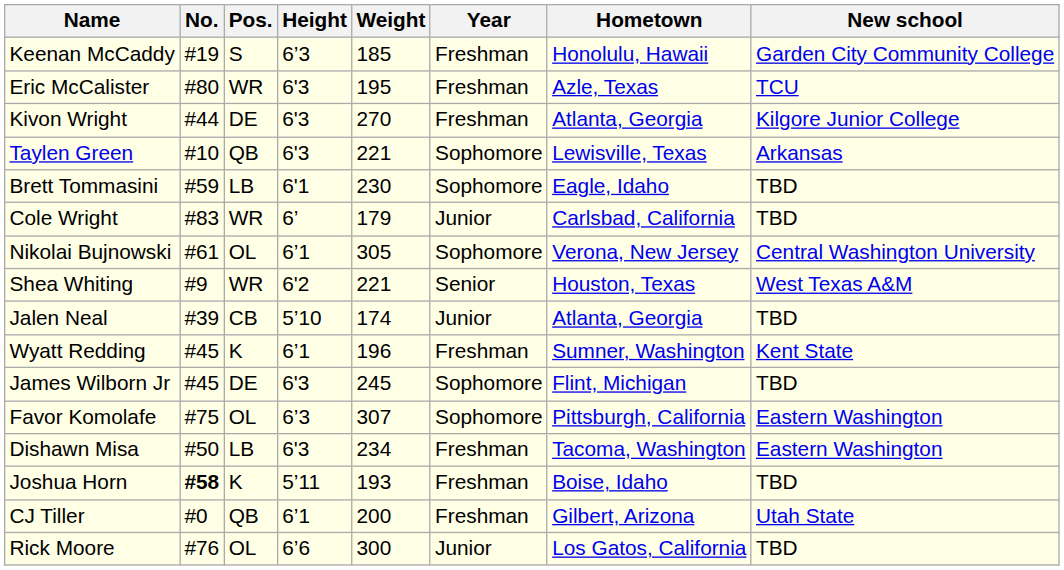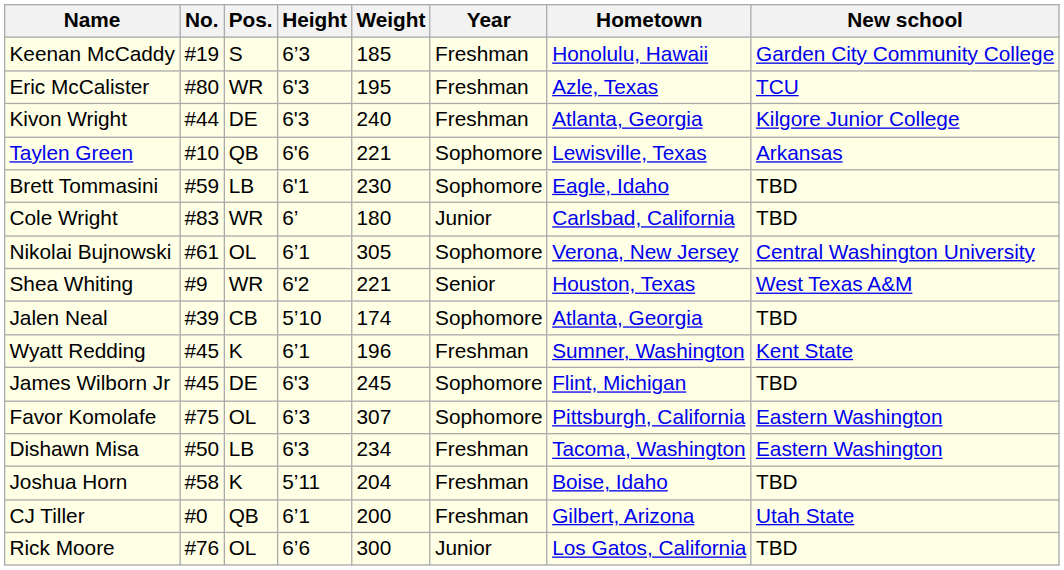Kivon Wright | Weight: 270 -> 240
Taylen Green | Height: 6'3 -> 6'6
Cole Wright | Weight: 179 -> 180
Jalen Neal | Year: Junior -> Sophomore
Joshua Horn | No.: bold -> normal
Joshua Horn | Weight: 193 -> 204
